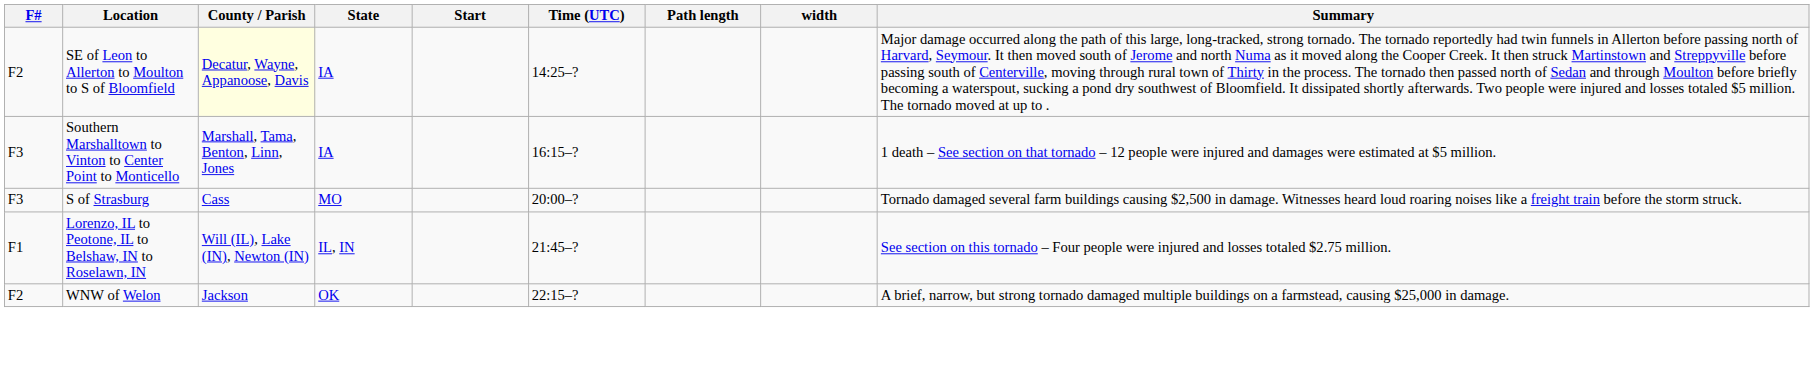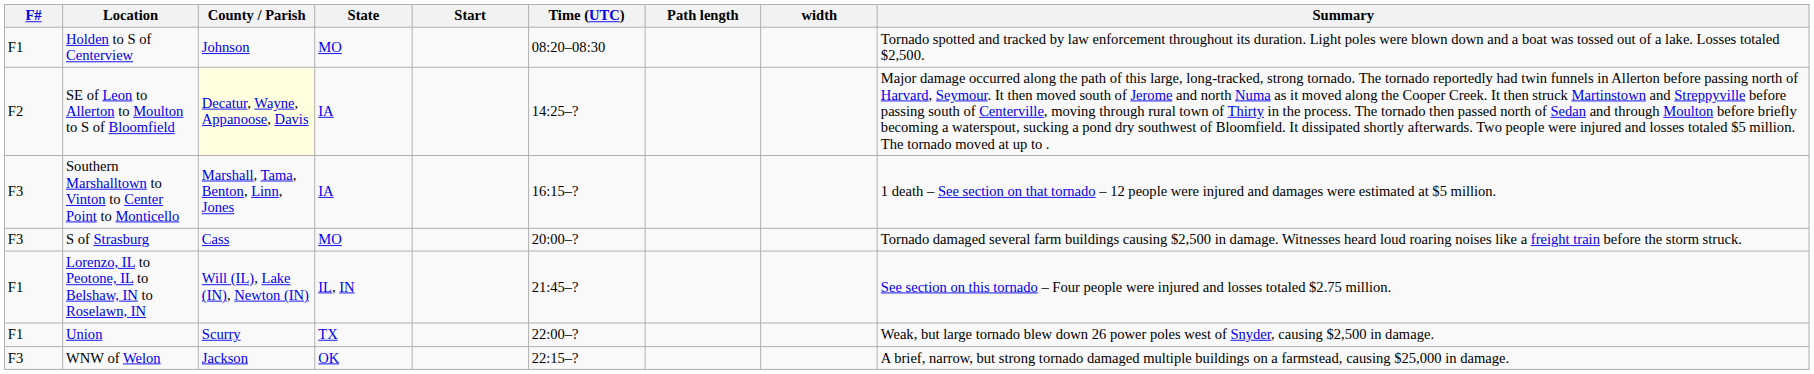+ row: F1 | Holden to S of Centerview | Johnson | MO | 08:20–08:30 | Tornado spotted and tracked by law enforcement throughout its duration. Light poles were blown down and a boat was tossed out of a lake. Losses totaled $2,500.
+ row: F1 | Union | Scurry | TX | 22:00–? | Weak, but large tornado blew down 26 power poles west of Snyder, causing $2,500 in damage.
WNW of Welon | F#: F2 -> F3
